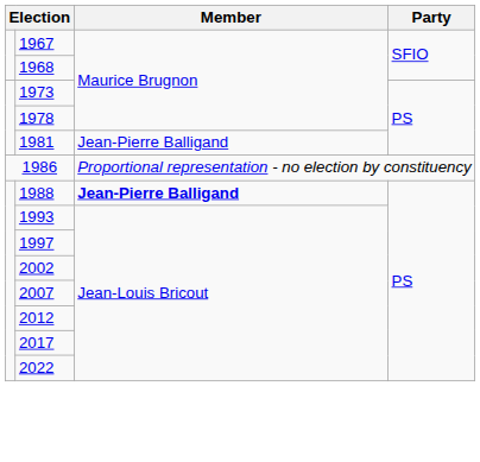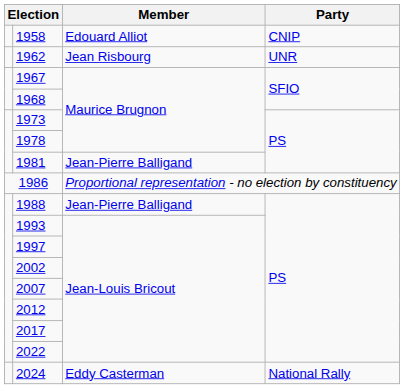+ row: 1958 | Edouard Alliot | CNIP
+ row: 1962 | Jean Risbourg | UNR
1988 | Member: bold -> normal
+ row: 2024 | Eddy Casterman | National Rally
